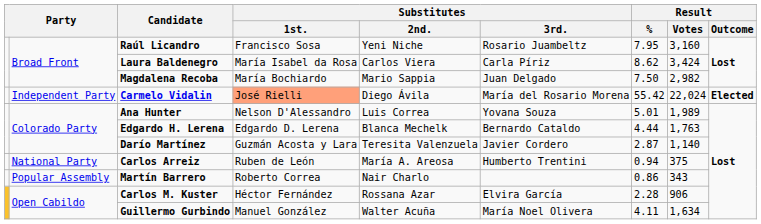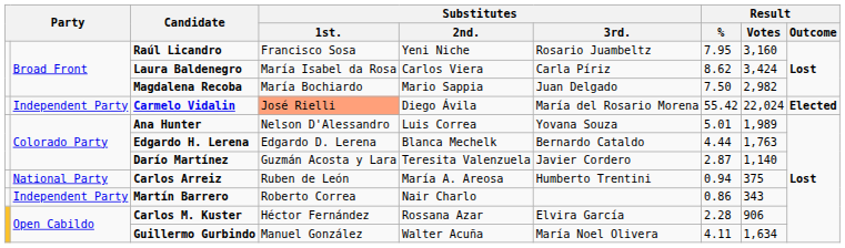Martín Barrero | column 2: Popular Assembly -> Independent Party
